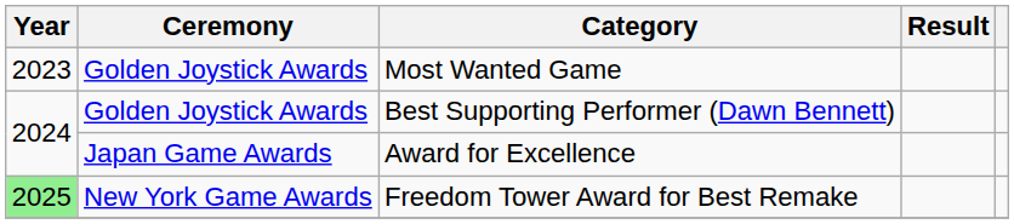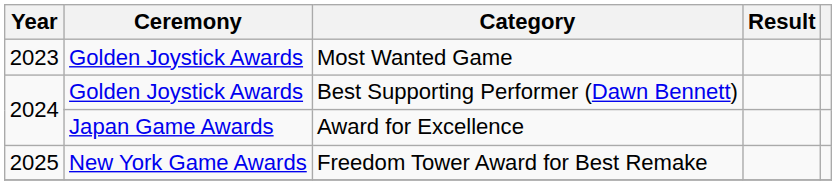Freedom Tower Award for Best Remake | Year: lightgreen background -> no background
